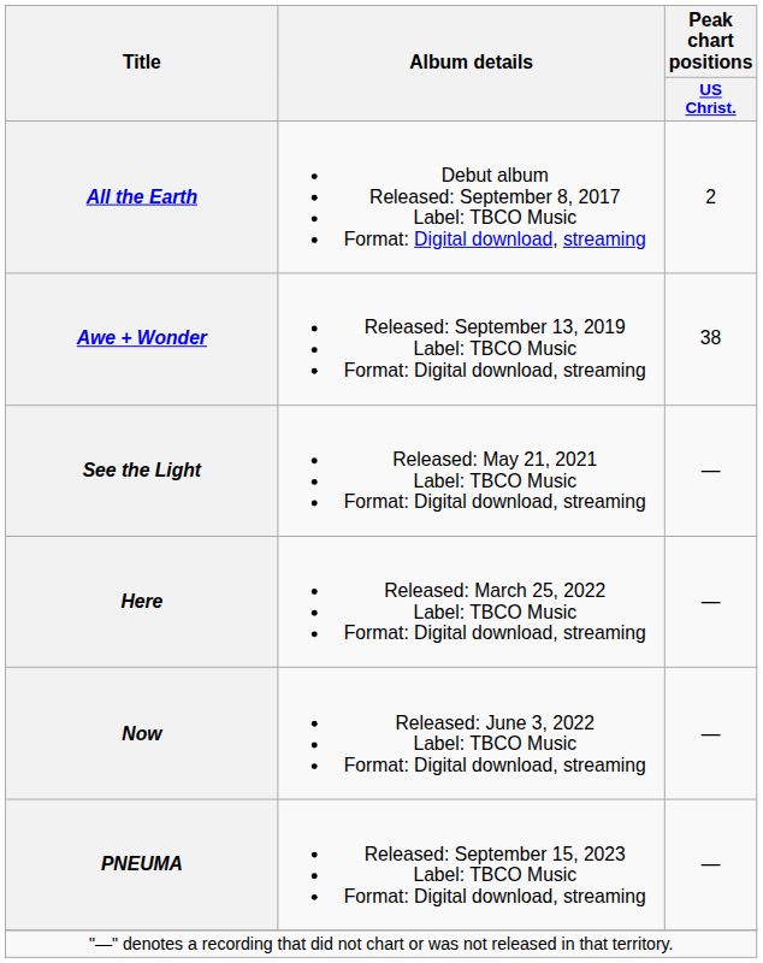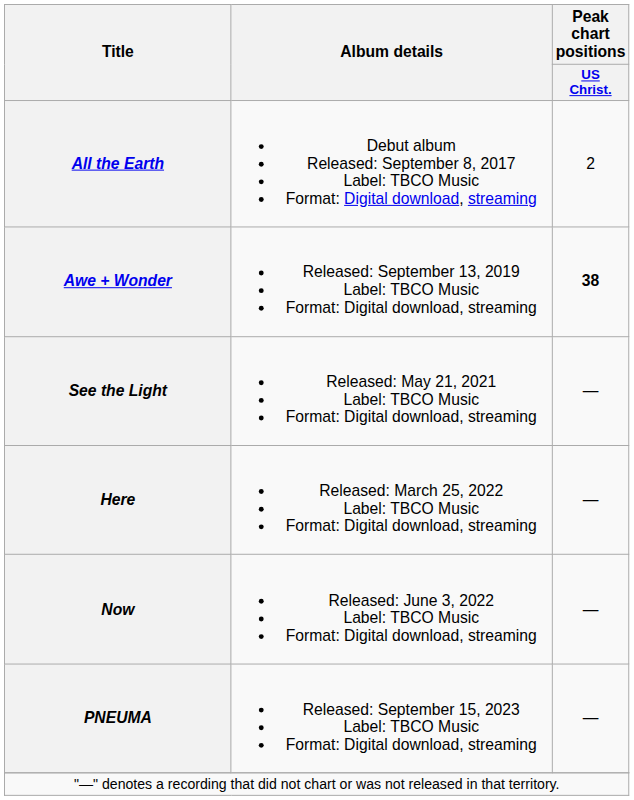Awe + Wonder | Peak chart positions / US Christ.: normal -> bold
